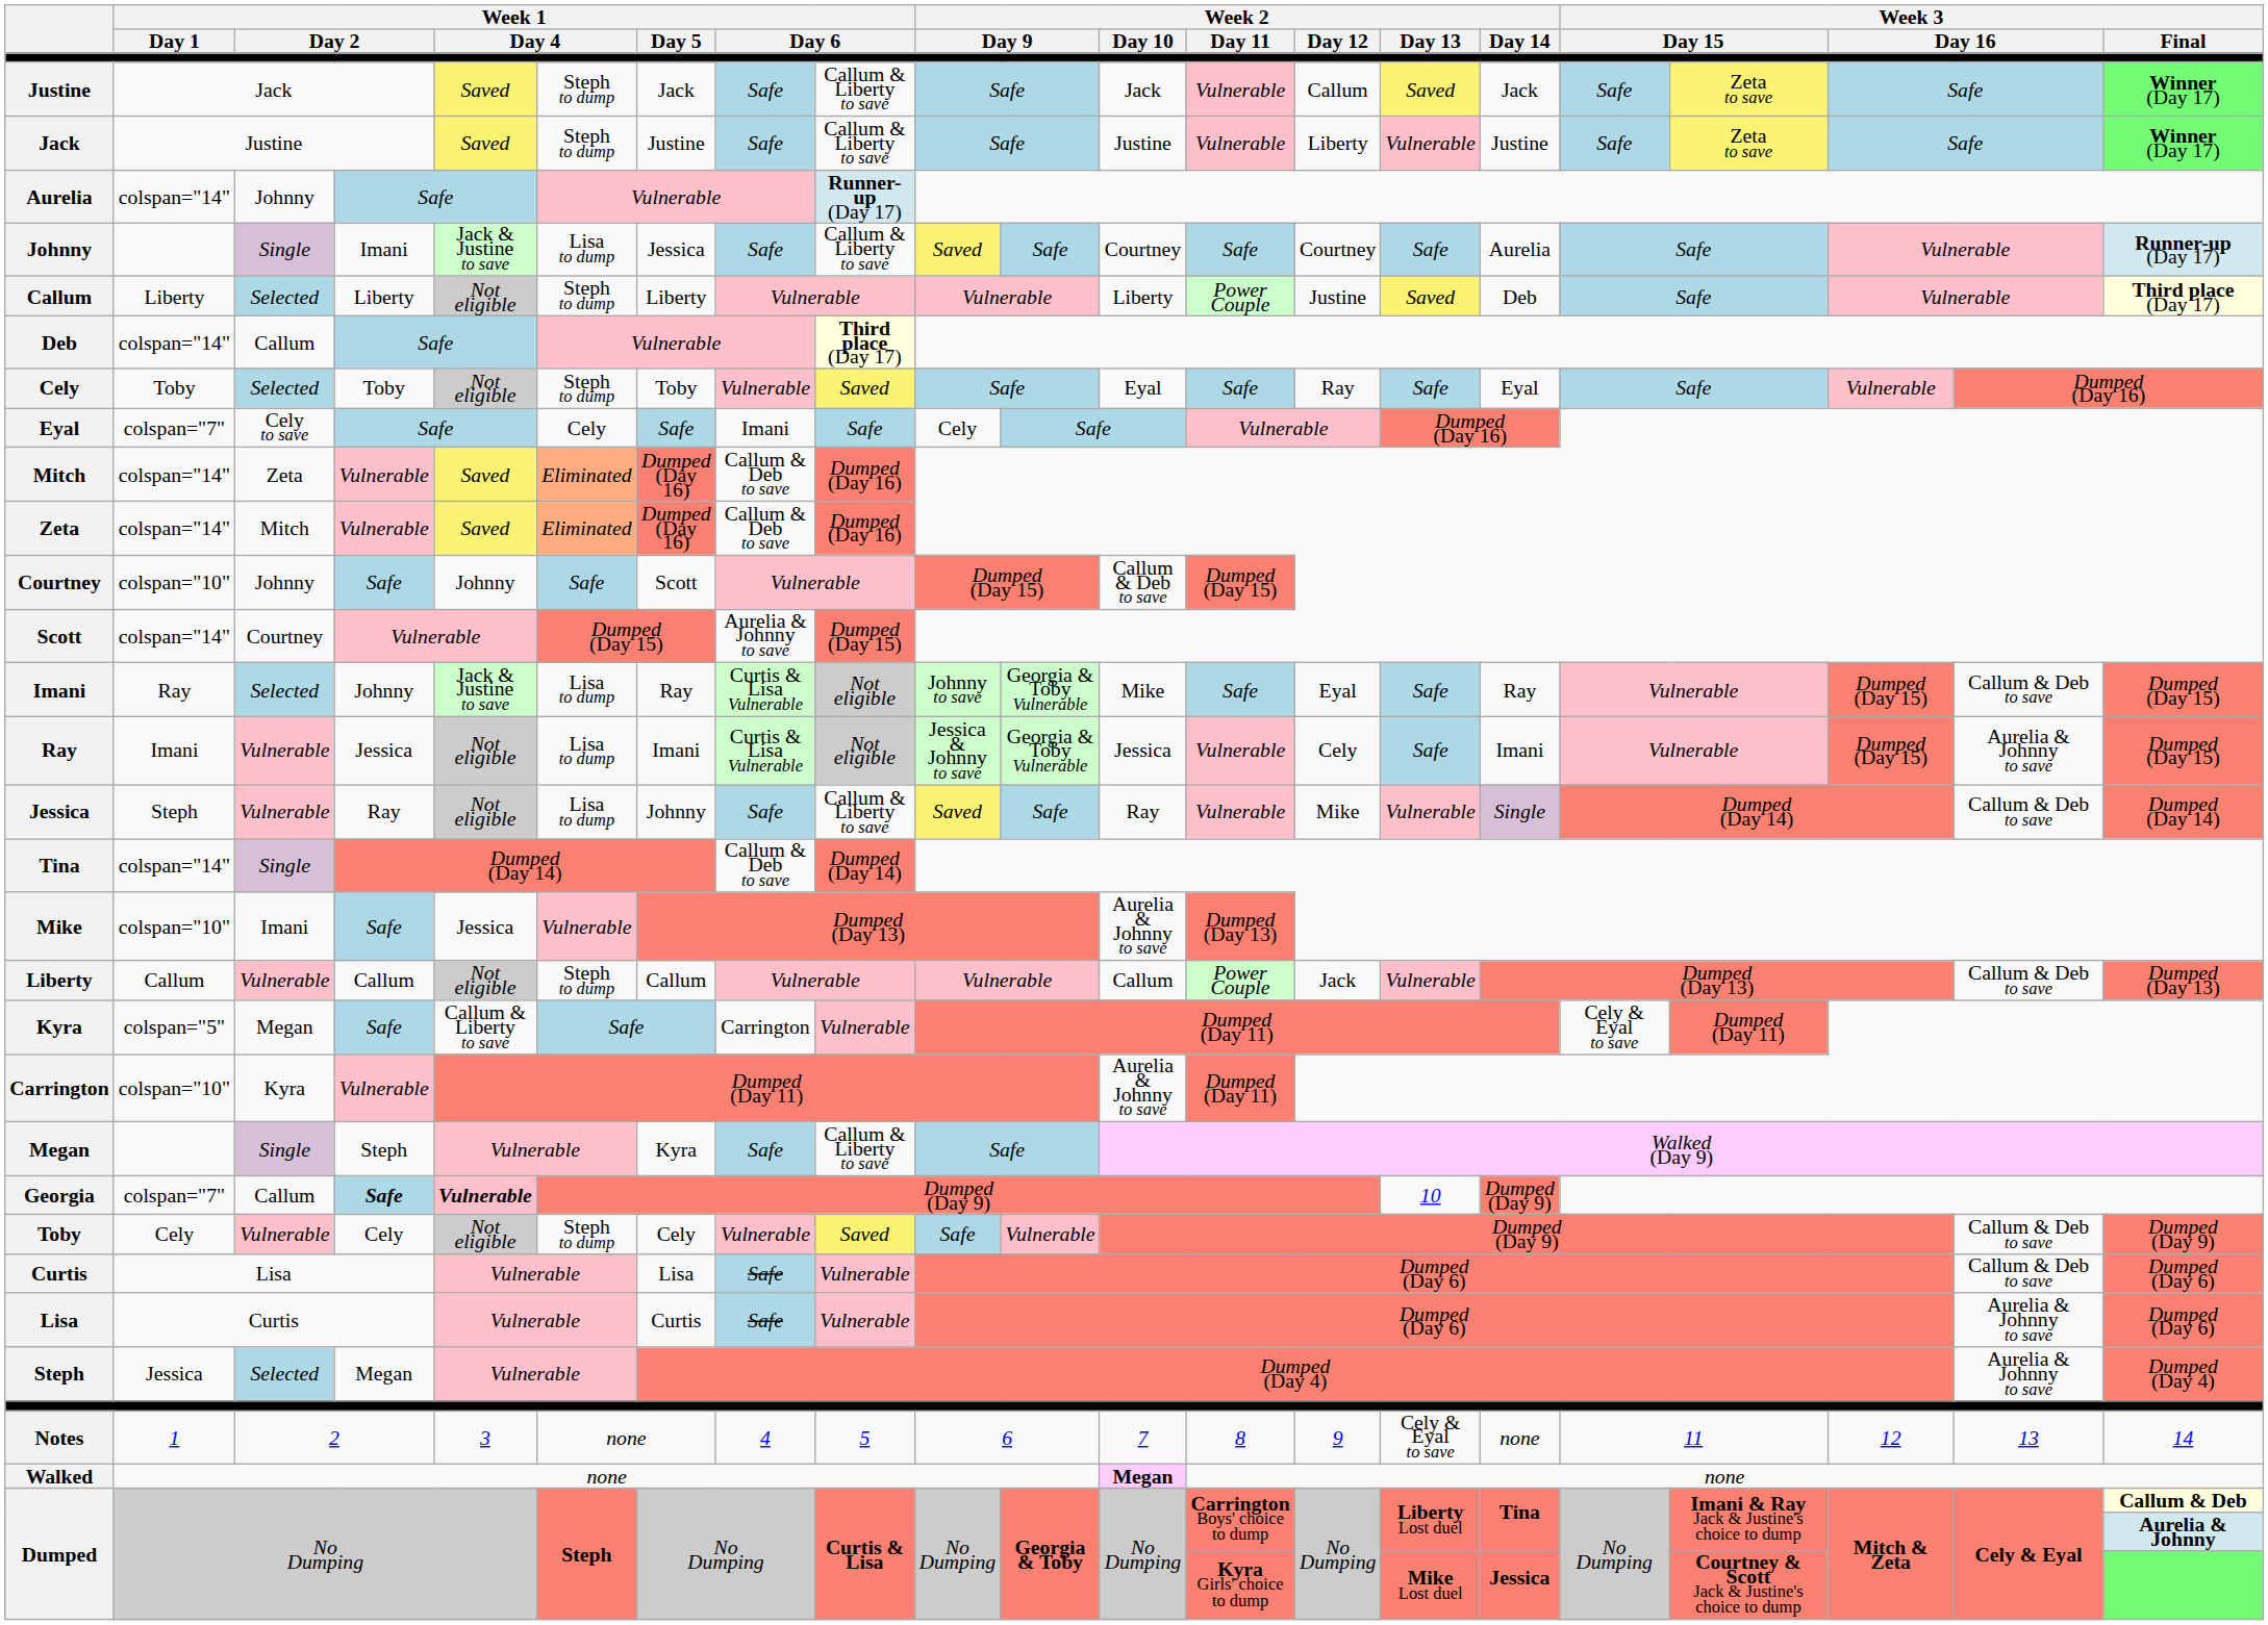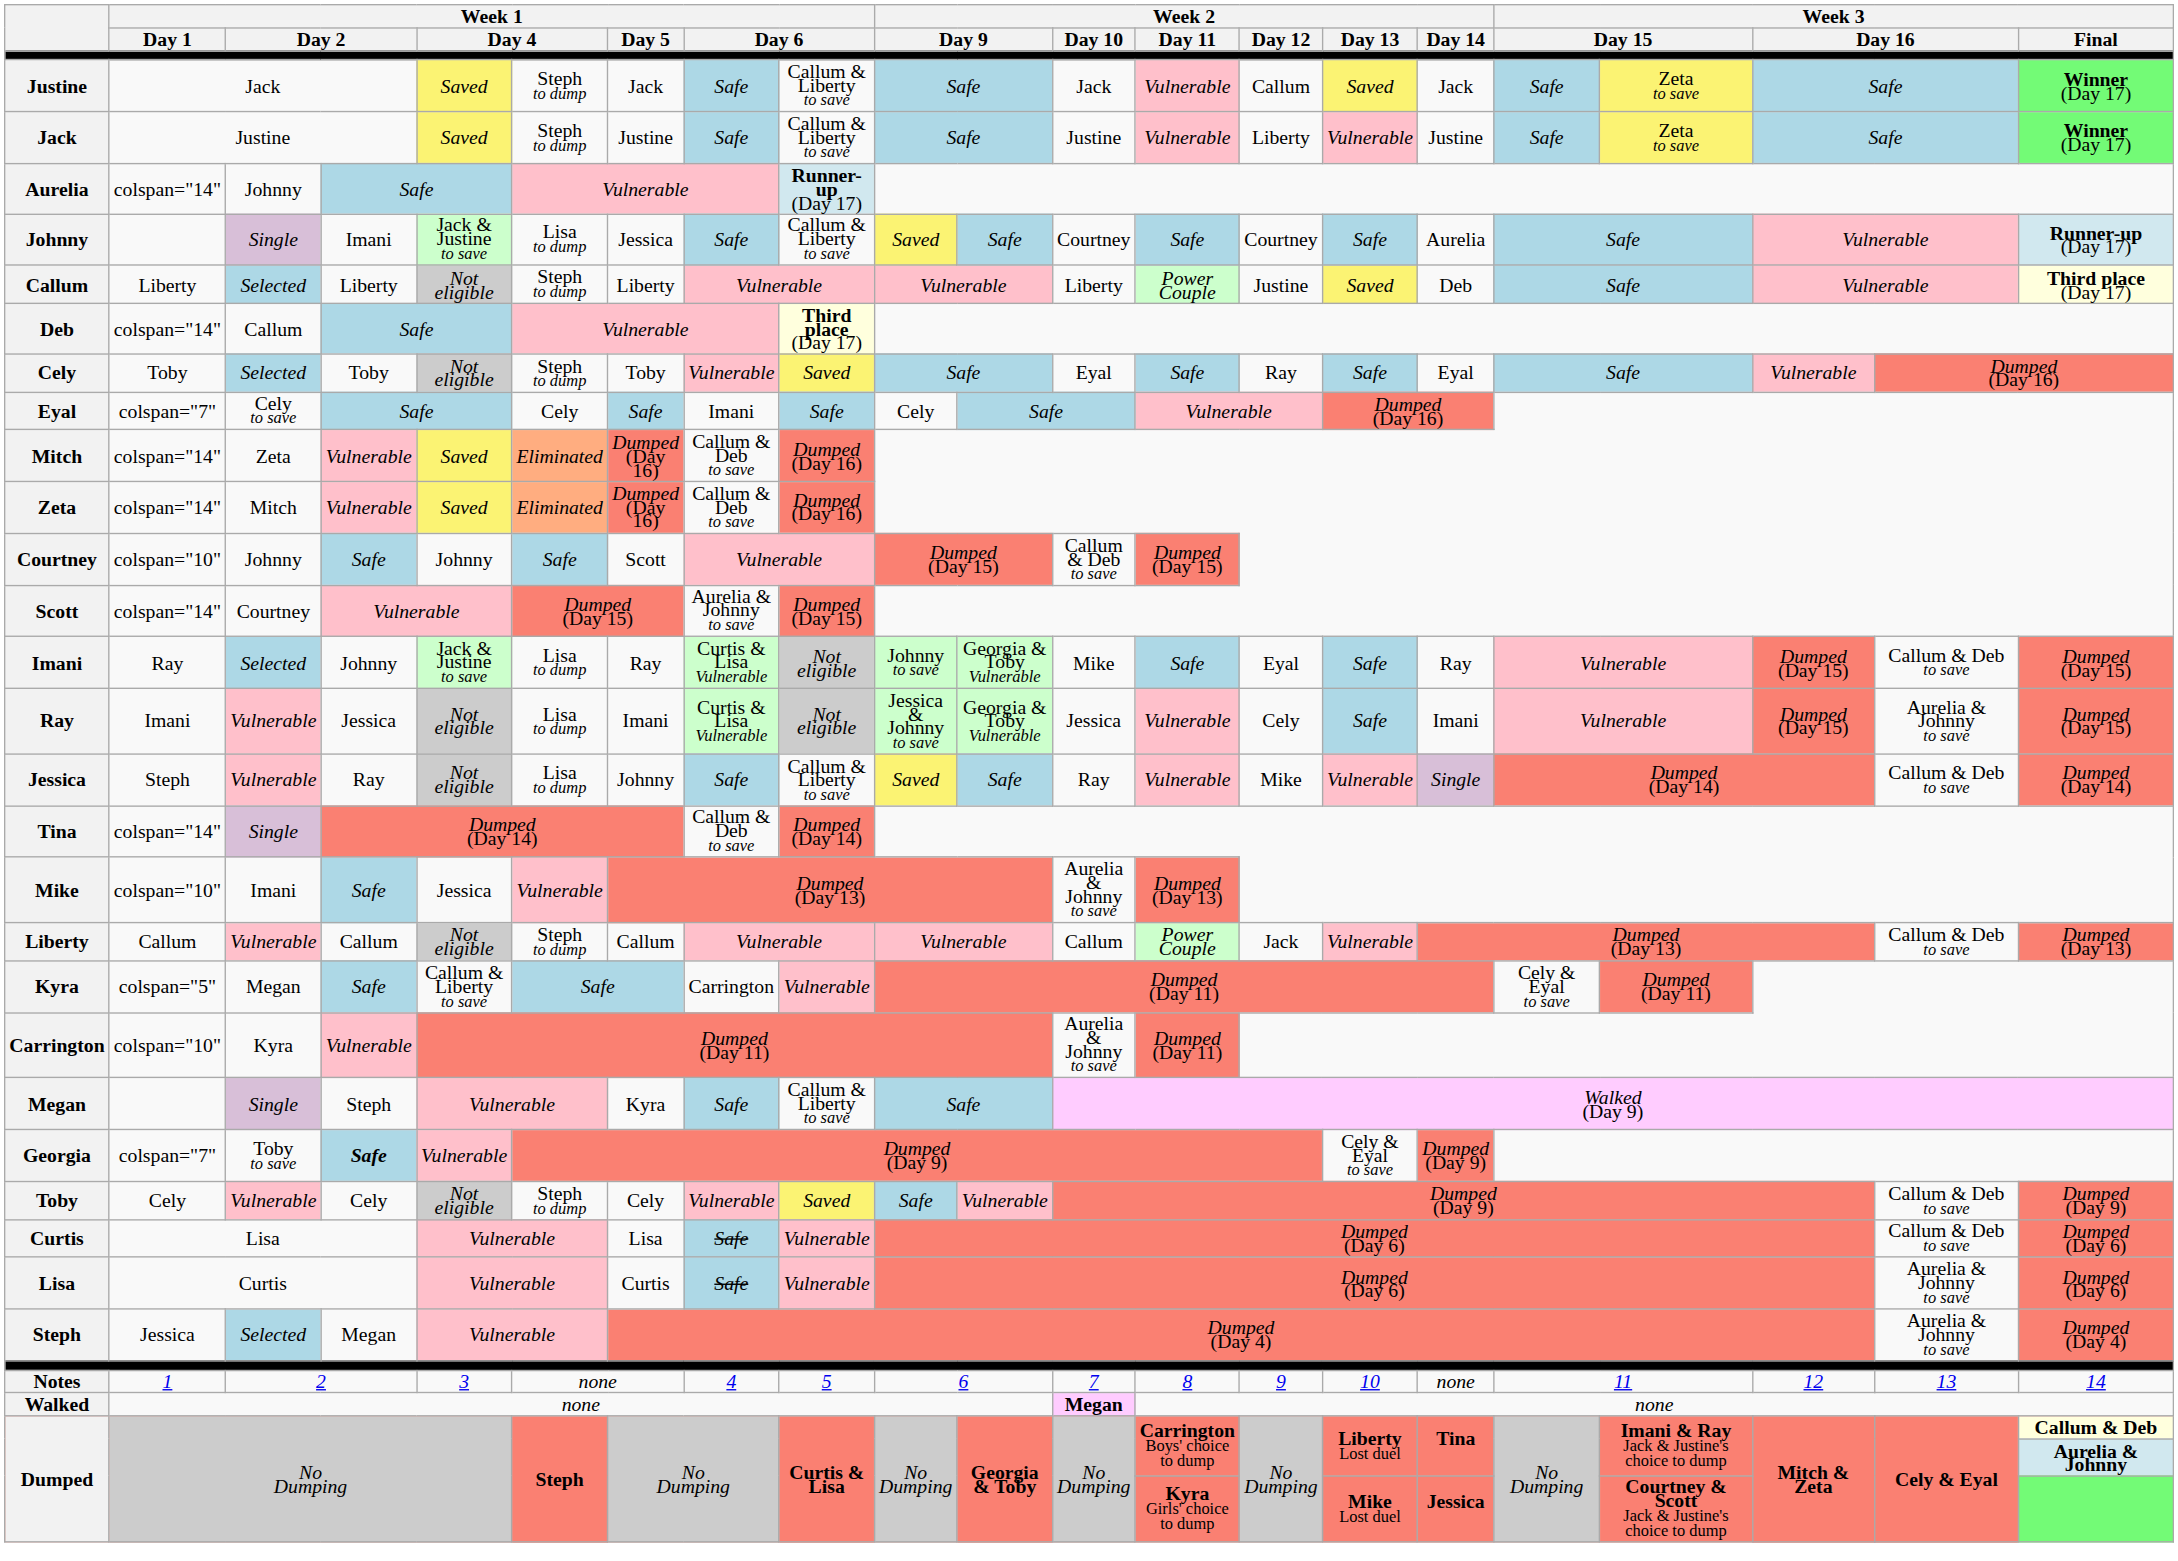Georgia | column 3: Callum -> Toby to save
Georgia | column 5: bold -> normal
Georgia | Week 2 / Day 13: 10 -> Cely & Eyal to save
Notes | Week 2 / Day 13: Cely & Eyal to save -> 10
